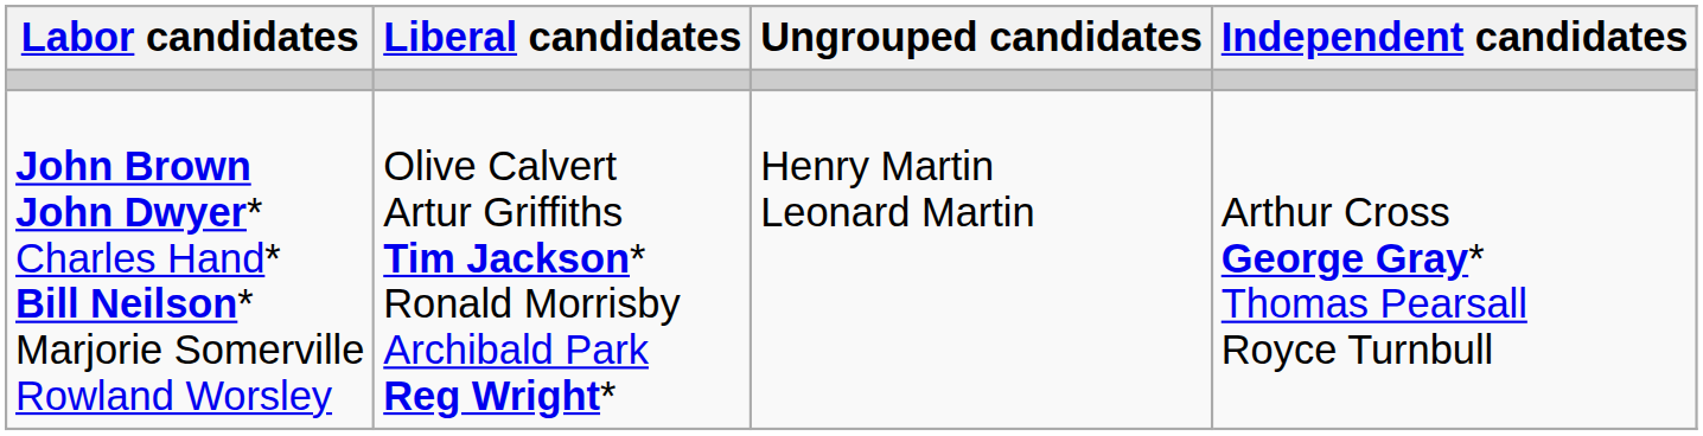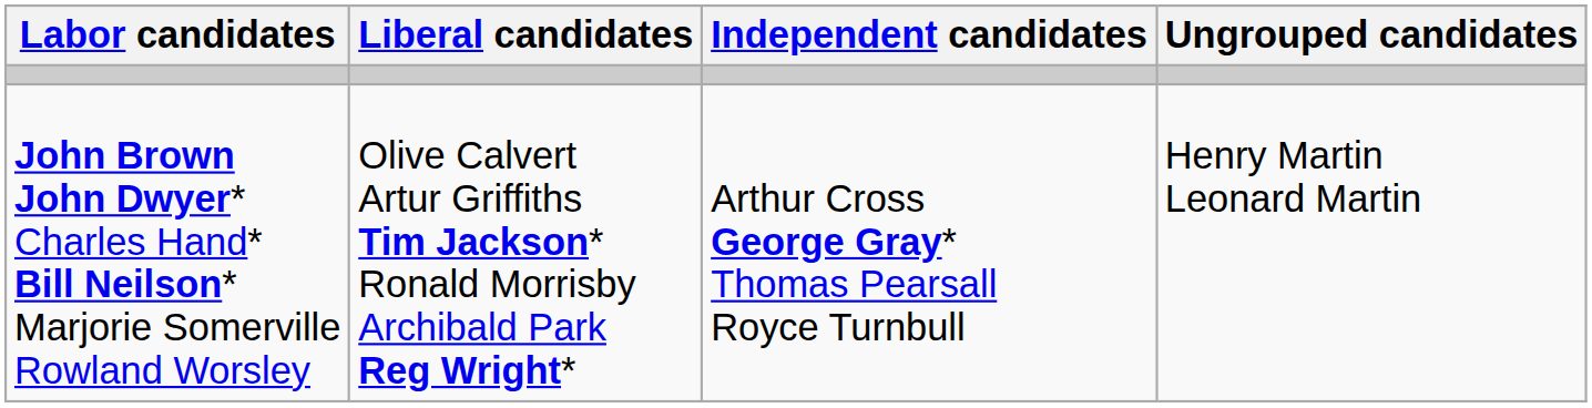columns swapped: Independent candidates <-> Ungrouped candidates
